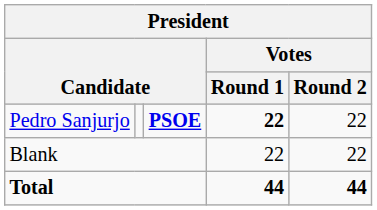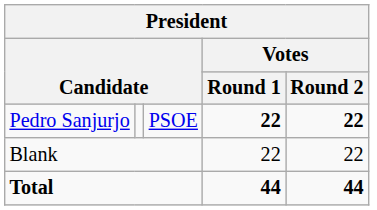Pedro Sanjurjo | column 3: bold -> normal
Pedro Sanjurjo | Votes / Round 2: normal -> bold
